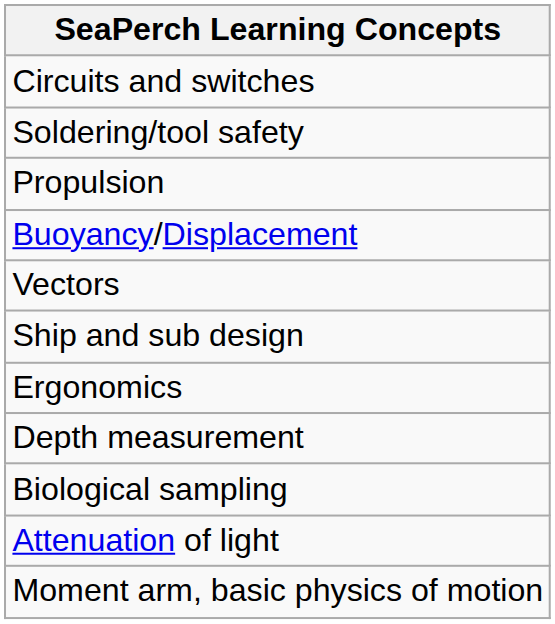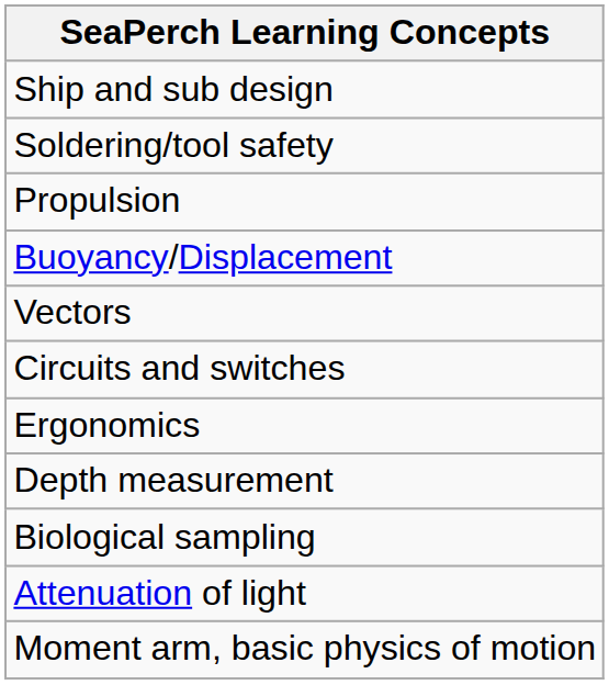row 2 | column 1: Circuits and switches -> Ship and sub design
row 7 | column 1: Ship and sub design -> Circuits and switches
